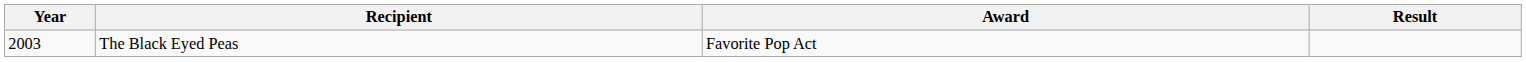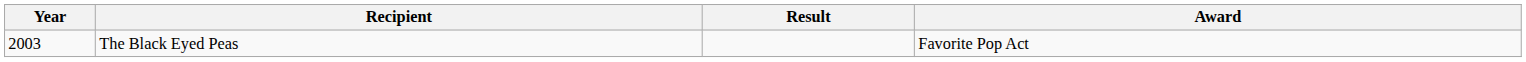columns swapped: Award <-> Result
